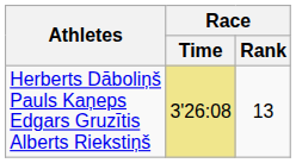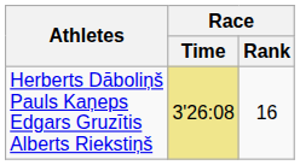row 3 | Race / Rank: 13 -> 16
